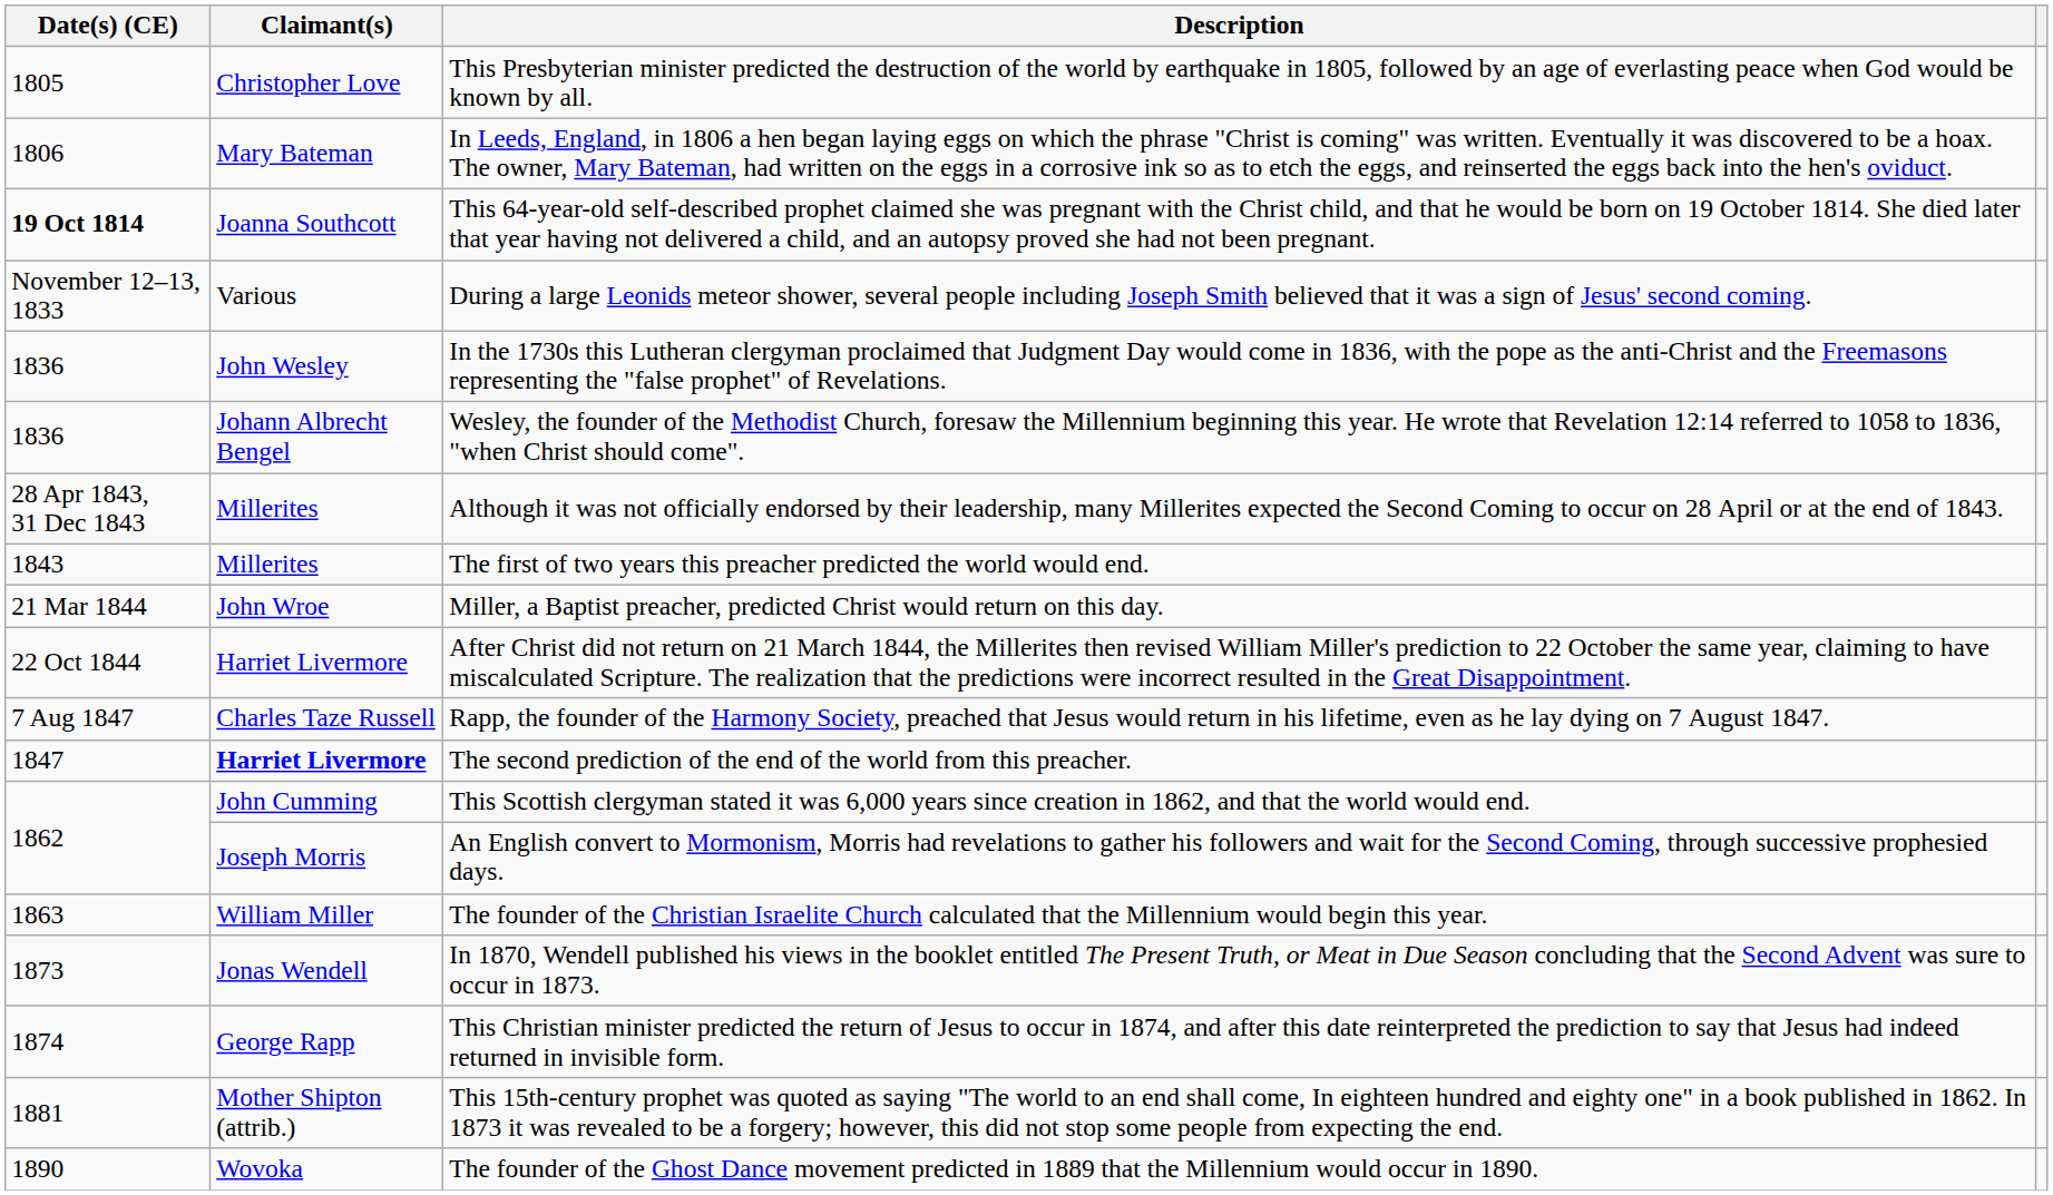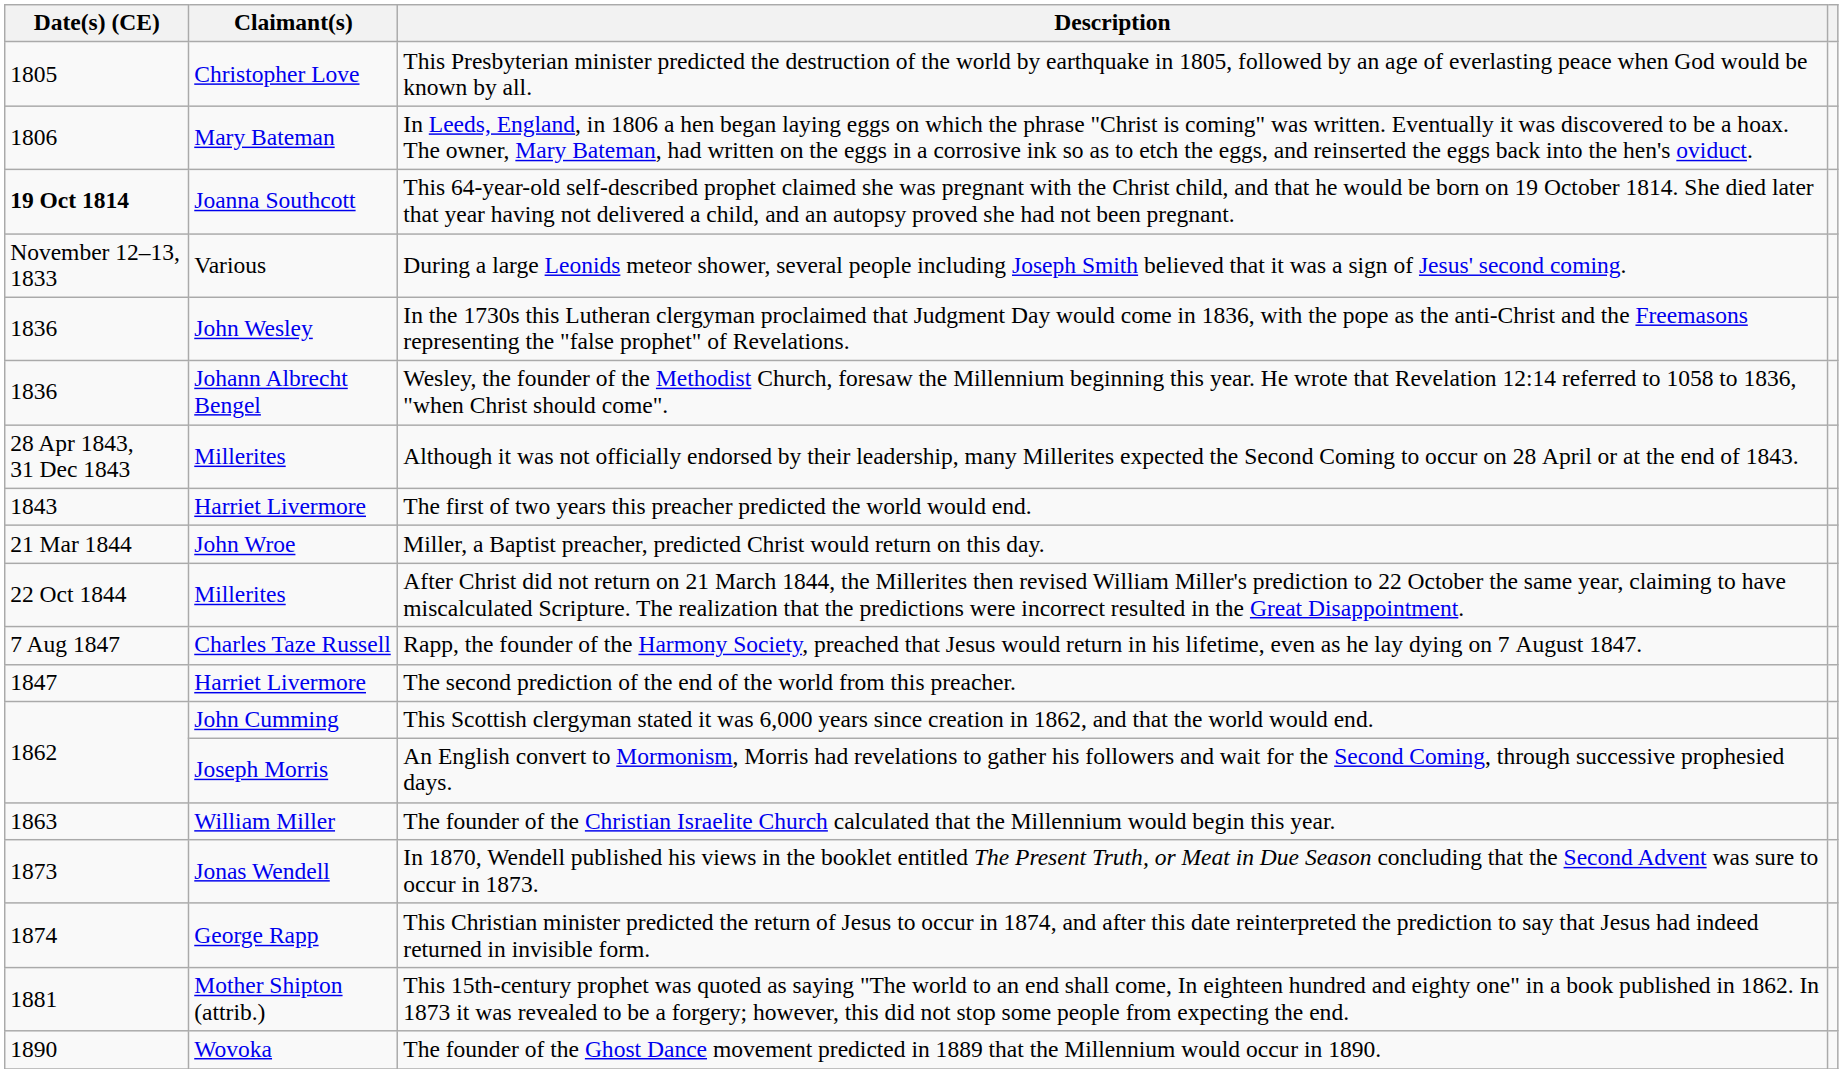row 9 | Claimant(s): Millerites -> Harriet Livermore
row 11 | Claimant(s): Harriet Livermore -> Millerites
row 13 | Claimant(s): bold -> normal
